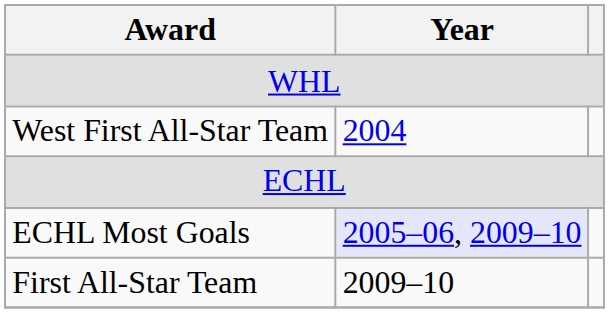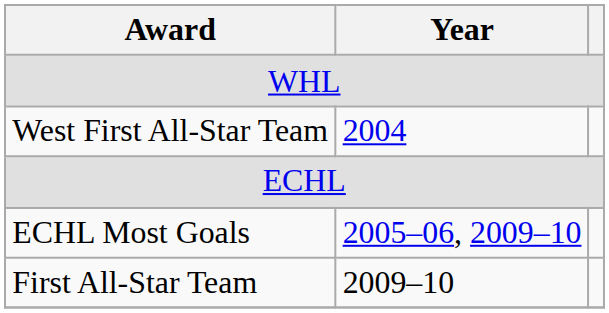ECHL Most Goals | Year: lavender background -> no background
